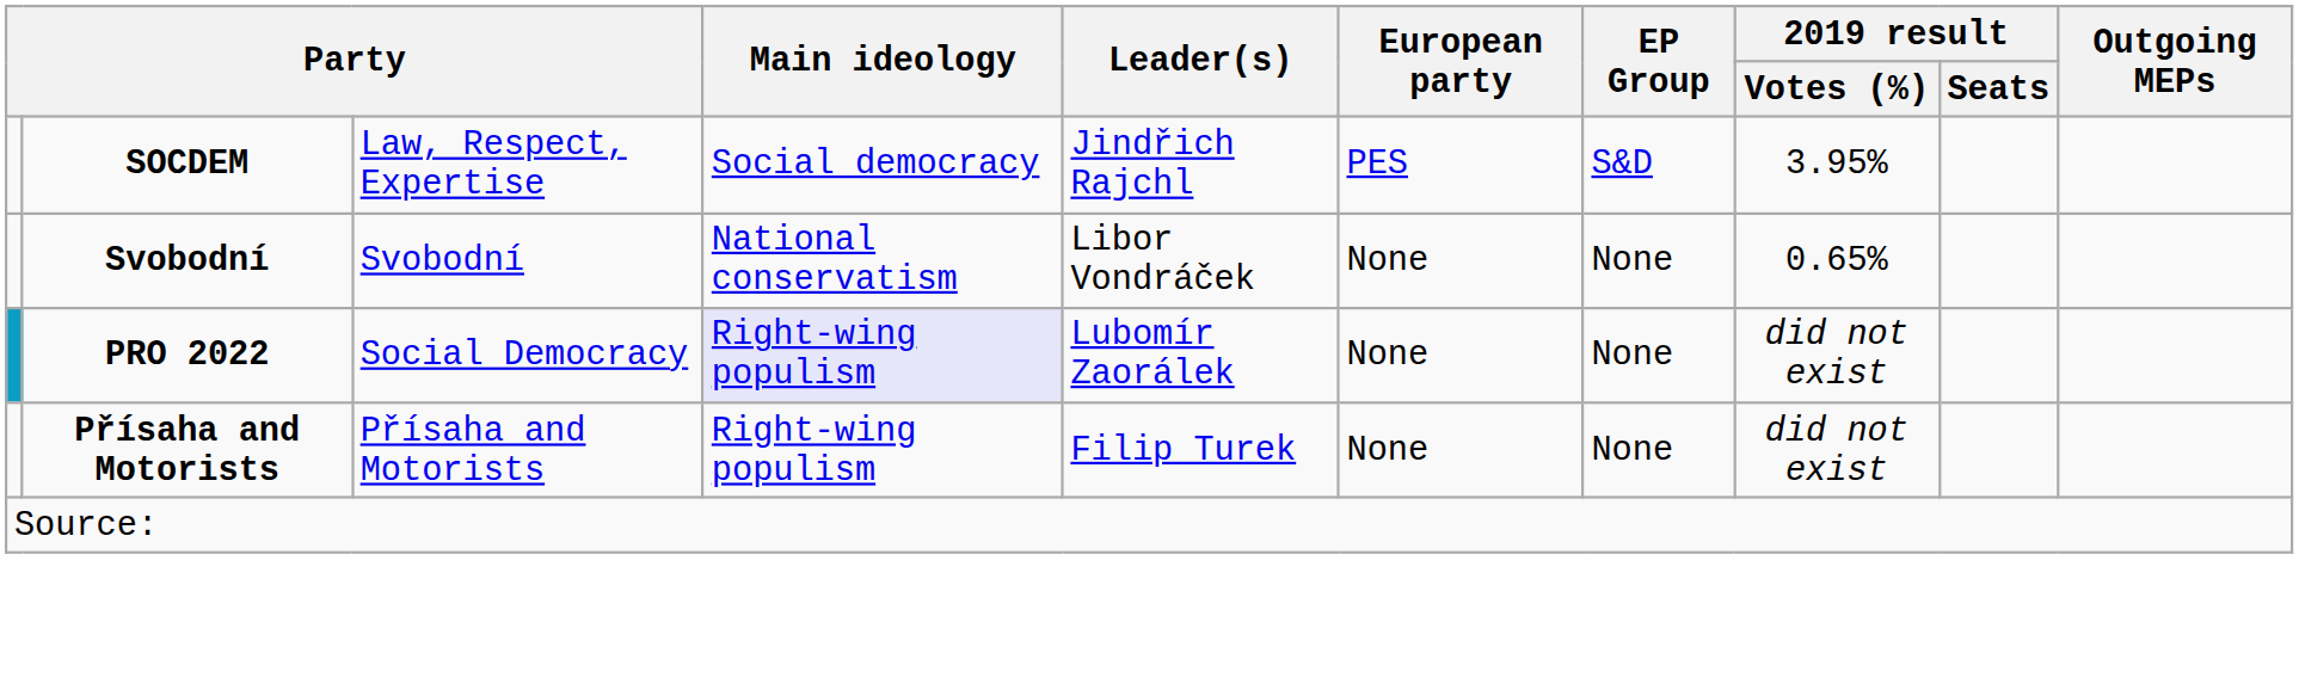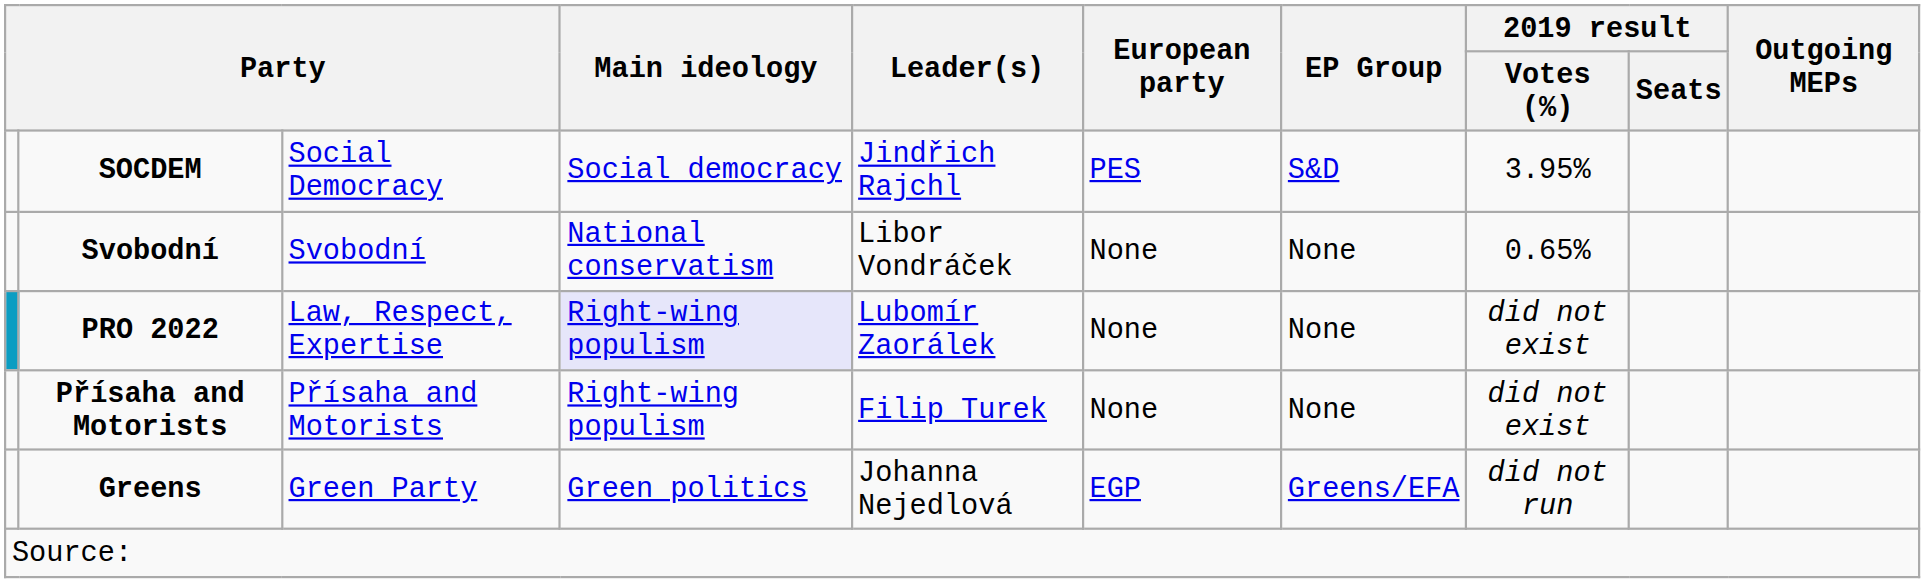SOCDEM | column 3: Law, Respect, Expertise -> Social Democracy
PRO 2022 | column 3: Social Democracy -> Law, Respect, Expertise
+ row: Greens | Green Party | Green politics | Johanna Nejedlová | EGP | Greens/EFA | did not run
